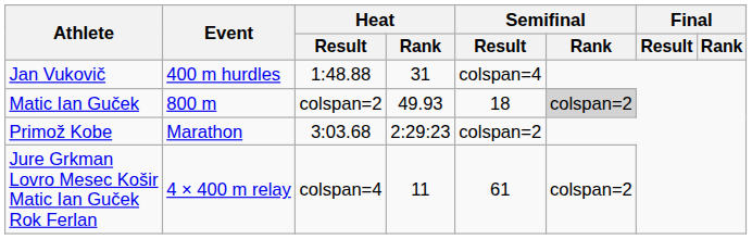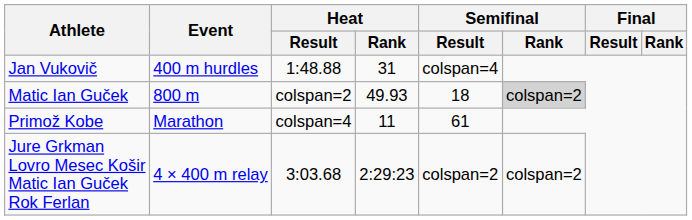Primož Kobe | Heat / Result: 3:03.68 -> colspan=4
Primož Kobe | Heat / Rank: 2:29:23 -> 11
Primož Kobe | Semifinal / Result: colspan=2 -> 61
Jure Grkman Lovro Mesec Košir Matic Ian Guček Rok Ferlan | Heat / Result: colspan=4 -> 3:03.68
Jure Grkman Lovro Mesec Košir Matic Ian Guček Rok Ferlan | Heat / Rank: 11 -> 2:29:23
Jure Grkman Lovro Mesec Košir Matic Ian Guček Rok Ferlan | Semifinal / Result: 61 -> colspan=2
